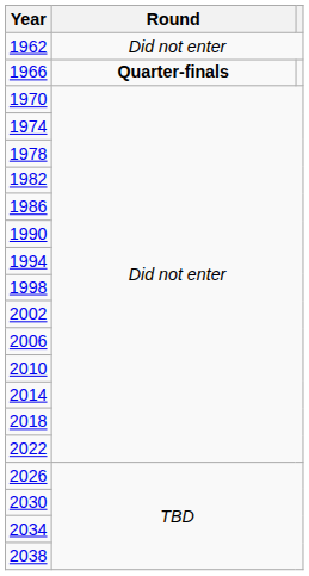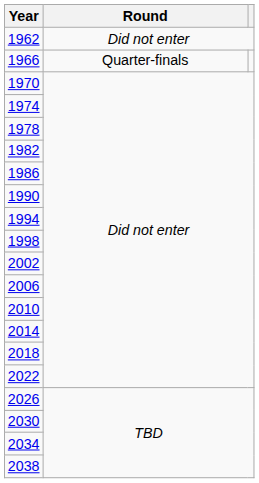1966 | Round: bold -> normal
